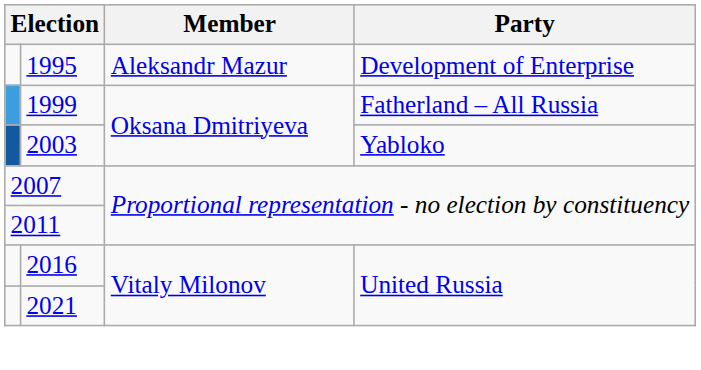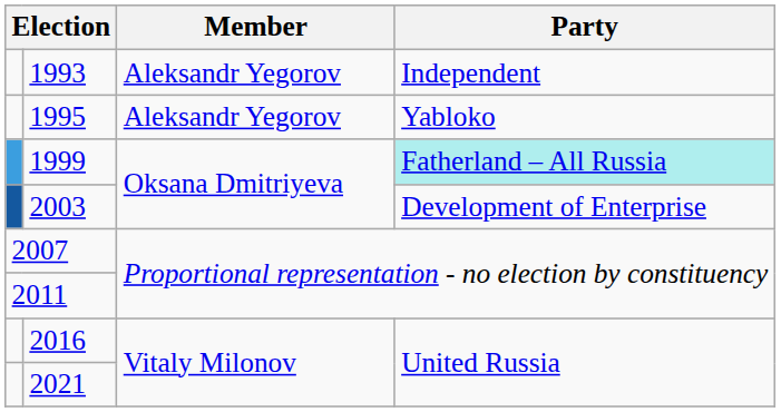+ row: 1993 | Aleksandr Yegorov | Independent
1995 | Member: Aleksandr Mazur -> Aleksandr Yegorov
1995 | Party: Development of Enterprise -> Yabloko
1999 | Party: no background -> paleturquoise background
2003 | Party: Yabloko -> Development of Enterprise
